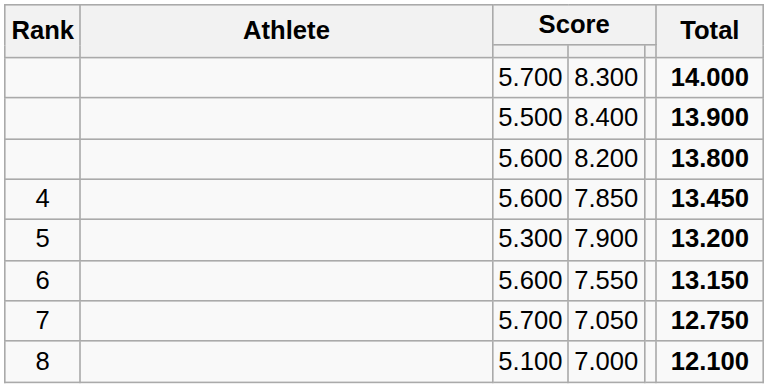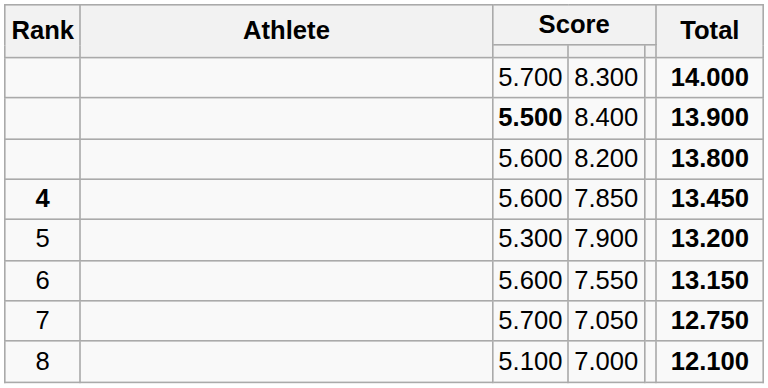8.400 | column 3: normal -> bold
7.850 | Rank: normal -> bold
